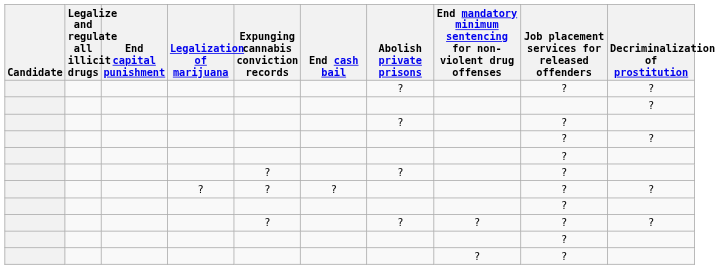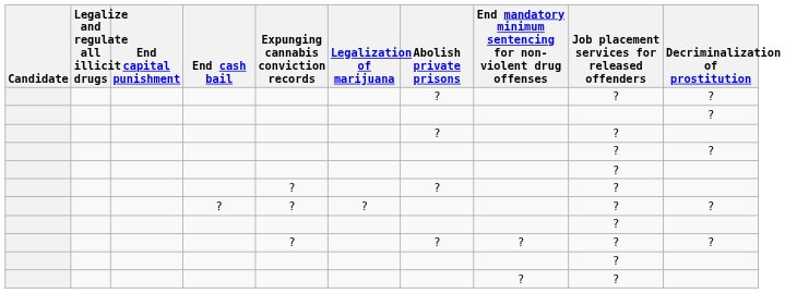columns swapped: Legalization of marijuana <-> End cash bail
